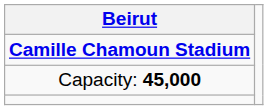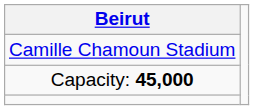Camille Chamoun Stadium | Beirut: bold -> normal
